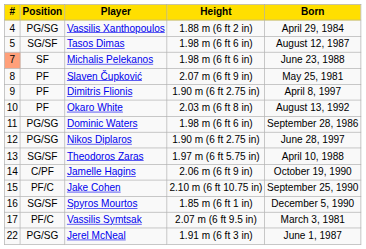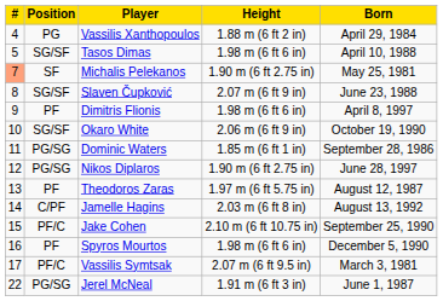Vassilis Xanthopoulos | Position: PG/SG -> PG
Tasos Dimas | Born: August 12, 1987 -> April 10, 1988
Michalis Pelekanos | Height: 1.98 m (6 ft 6 in) -> 1.90 m (6 ft 2.75 in)
Michalis Pelekanos | Born: June 23, 1988 -> May 25, 1981
Slaven Čupković | Position: PF -> SG/SF
Slaven Čupković | Born: May 25, 1981 -> June 23, 1988
Dimitris Flionis | Height: 1.90 m (6 ft 2.75 in) -> 1.98 m (6 ft 6 in)
Okaro White | Position: PF -> SG/SF
Okaro White | Height: 2.03 m (6 ft 8 in) -> 2.06 m (6 ft 9 in)
Okaro White | Born: August 13, 1992 -> October 19, 1990
Dominic Waters | Height: 1.98 m (6 ft 6 in) -> 1.85 m (6 ft 1 in)
Theodoros Zaras | Position: SG/SF -> PF
Theodoros Zaras | Born: April 10, 1988 -> August 12, 1987
Jamelle Hagins | Height: 2.06 m (6 ft 9 in) -> 2.03 m (6 ft 8 in)
Jamelle Hagins | Born: October 19, 1990 -> August 13, 1992
Spyros Mourtos | Position: SG/SF -> PF
Spyros Mourtos | Height: 1.85 m (6 ft 1 in) -> 1.98 m (6 ft 6 in)
